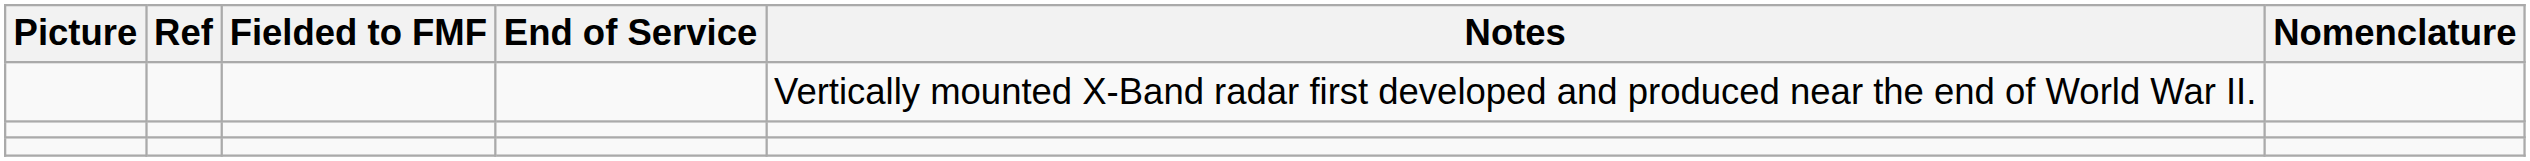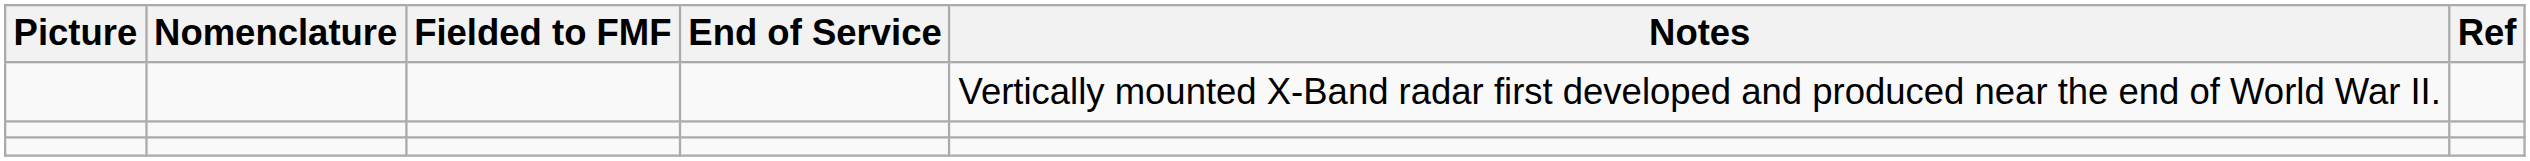columns swapped: Nomenclature <-> Ref
